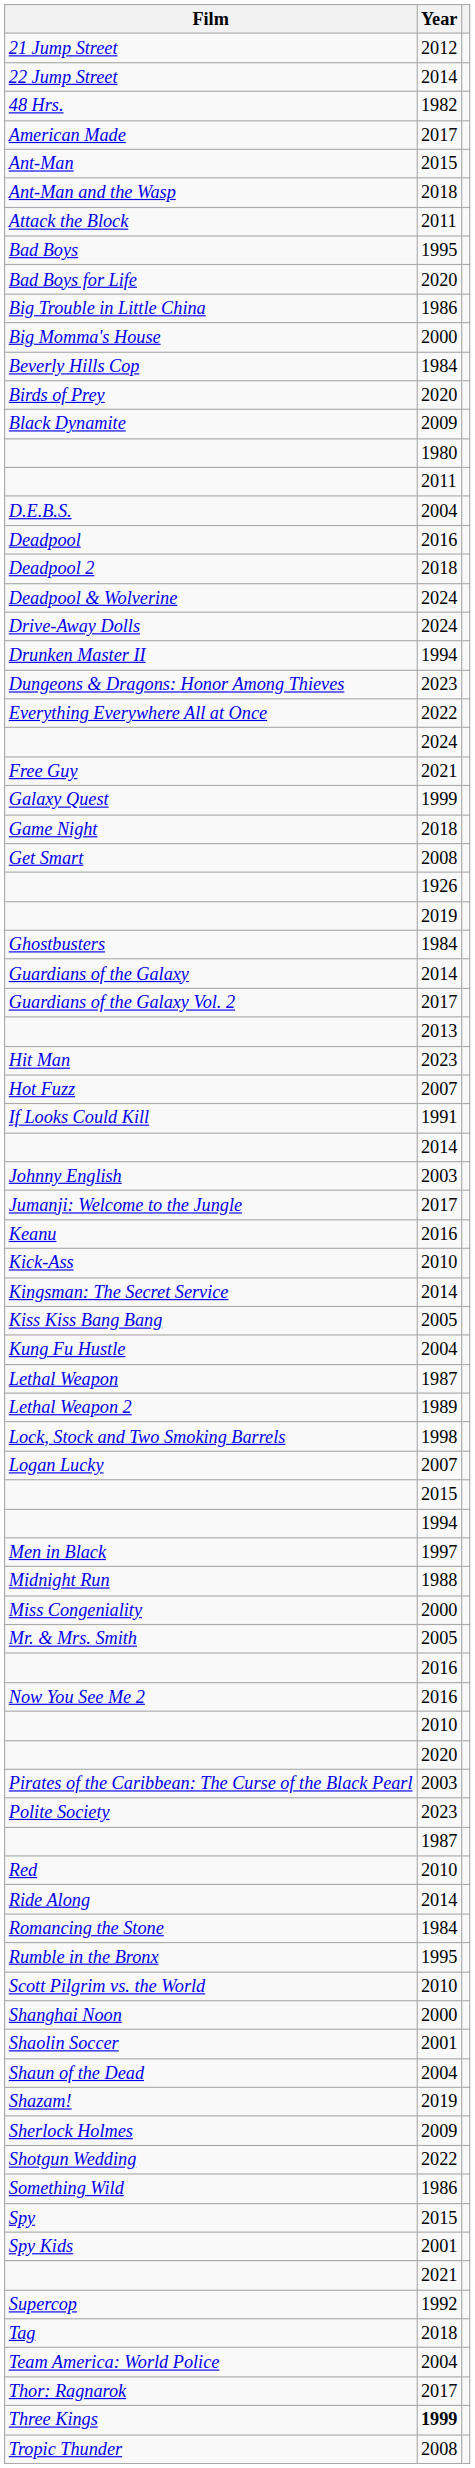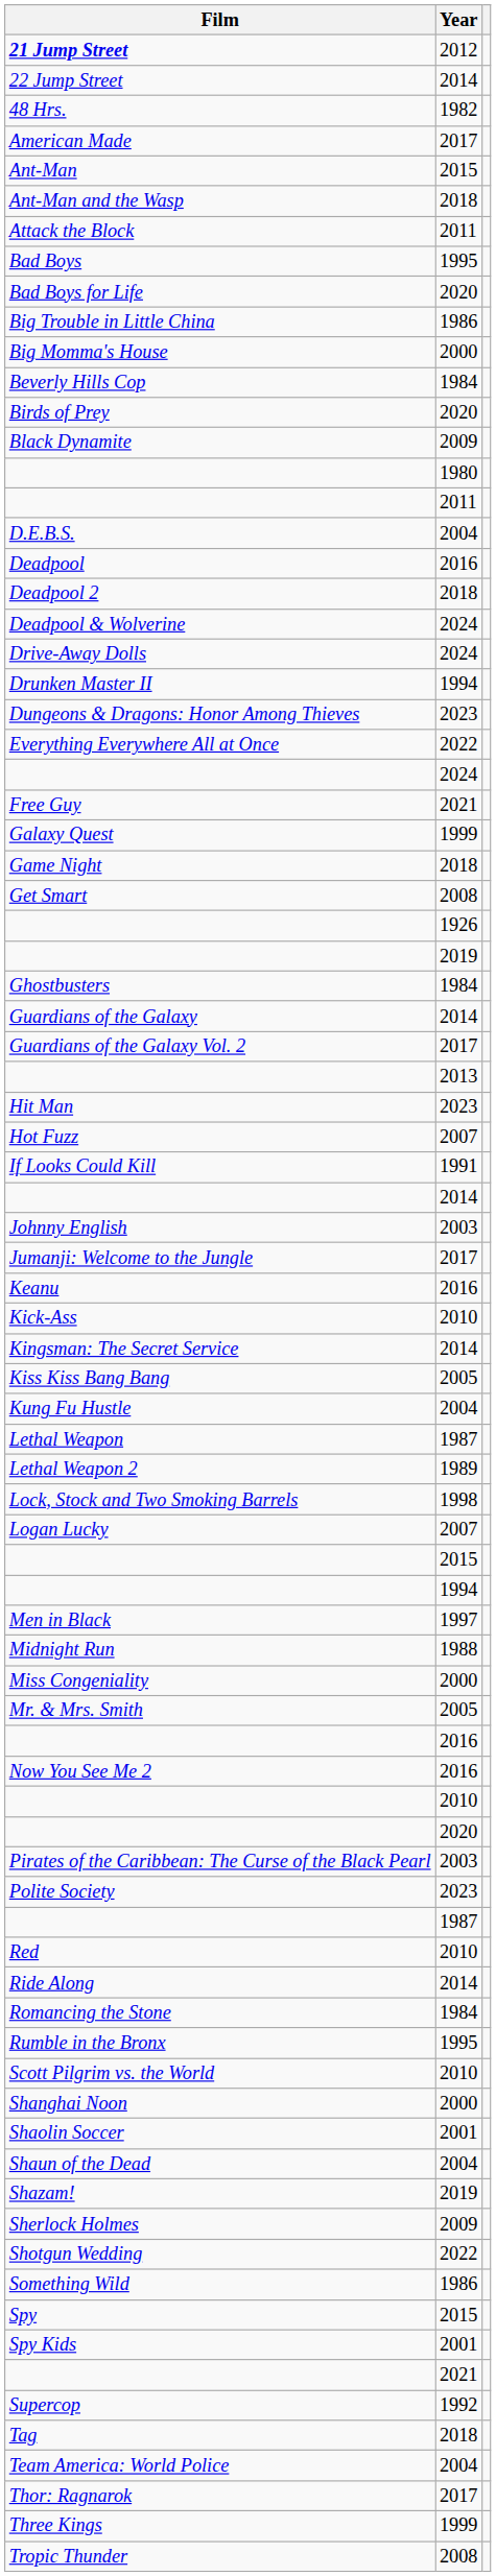21 Jump Street | Film: normal -> bold
Three Kings | Year: bold -> normal
